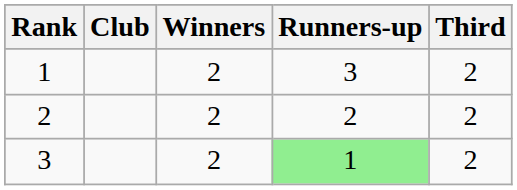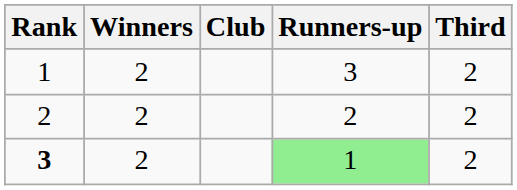columns swapped: Club <-> Winners
row 4 | Rank: normal -> bold
